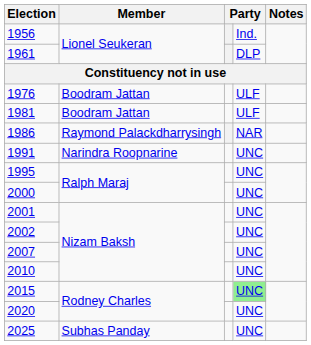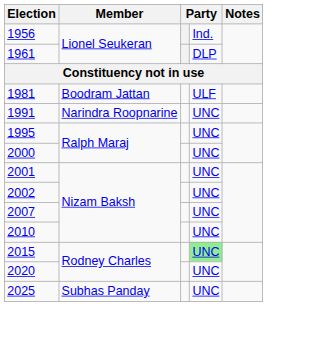- row: 1976 | Boodram Jattan | ULF
- row: 1986 | Raymond Palackdharrysingh | NAR
